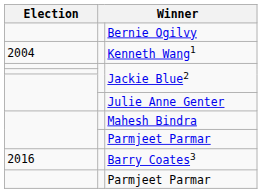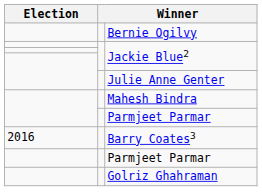- row: 2004 | Kenneth Wang1
+ row: Golriz Ghahraman
